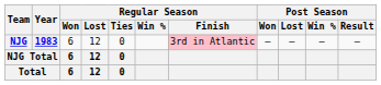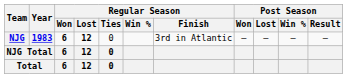NJG | Regular Season / Won: normal -> bold
NJG | Regular Season / Lost: normal -> bold
NJG | Regular Season / Finish: pink background -> no background
